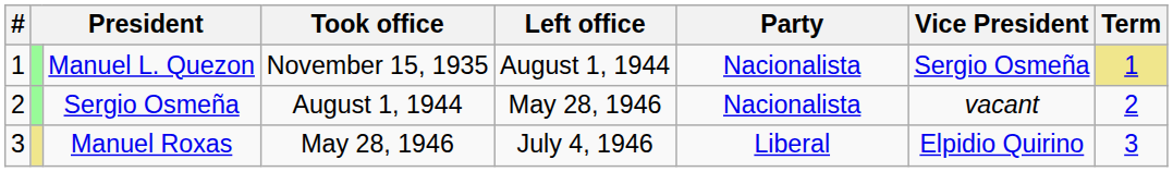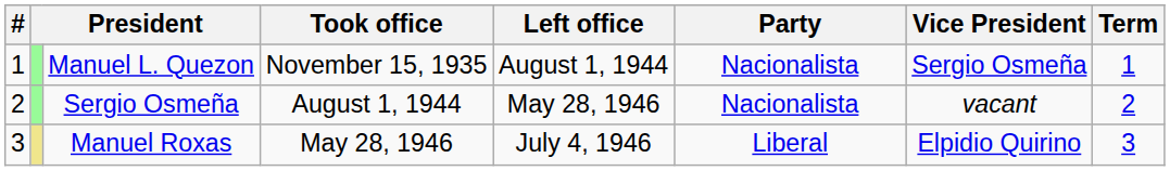row 2 | Term: khaki background -> no background
